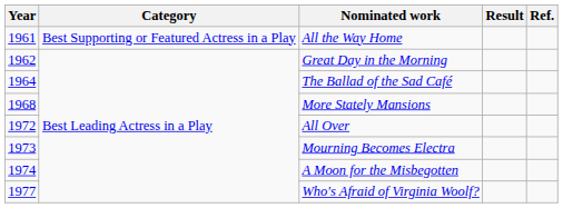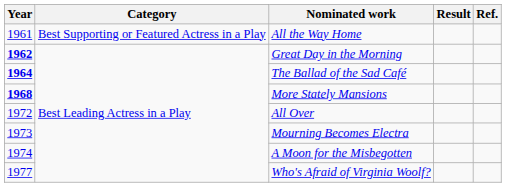Great Day in the Morning | Year: normal -> bold
The Ballad of the Sad Café | Year: normal -> bold
More Stately Mansions | Year: normal -> bold
